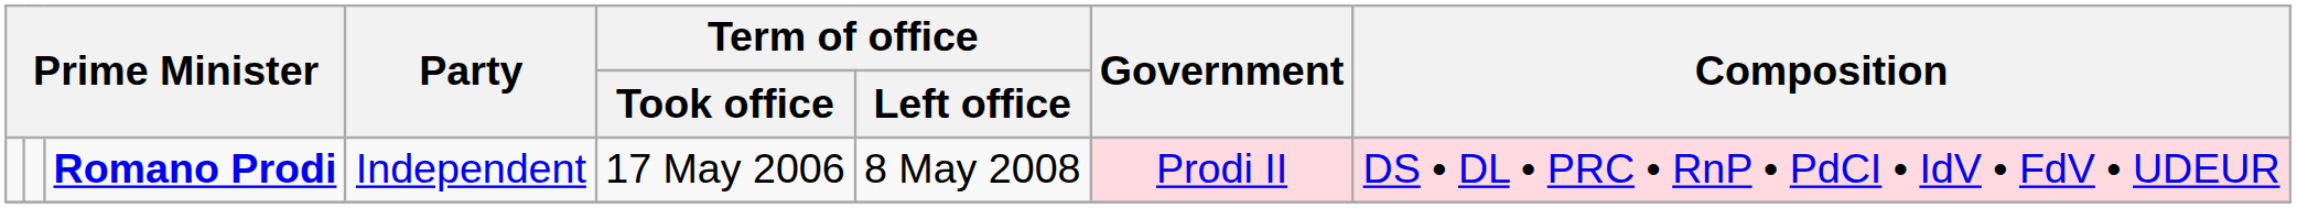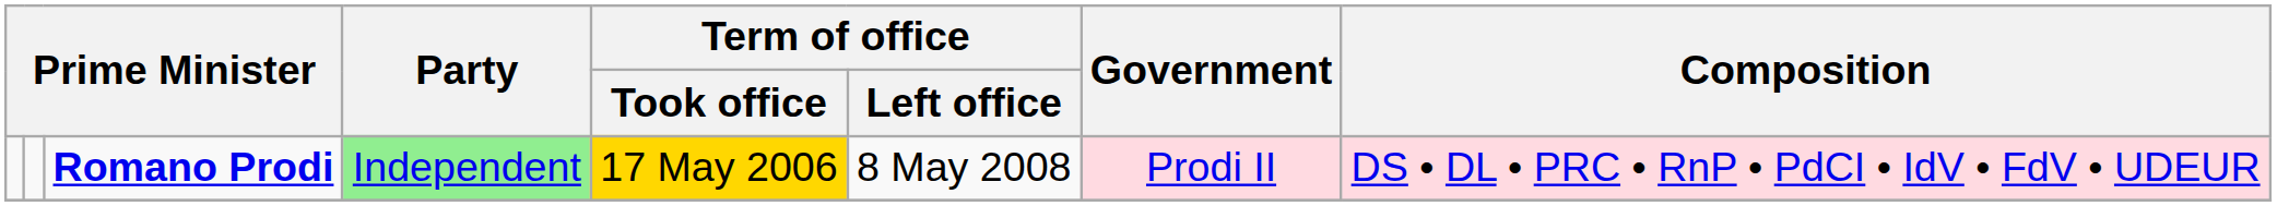Romano Prodi | Party: no background -> lightgreen background
Romano Prodi | Term of office / Took office: no background -> gold background
